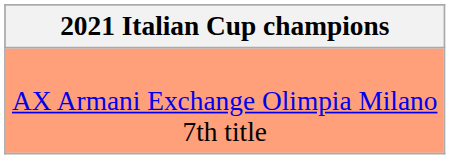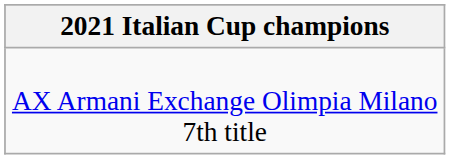row 2 | column 1: lightsalmon background -> no background
